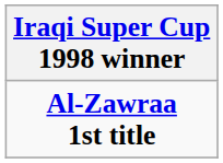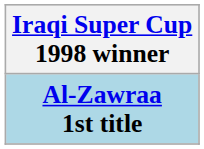row 2 | column 1: no background -> lightblue background
